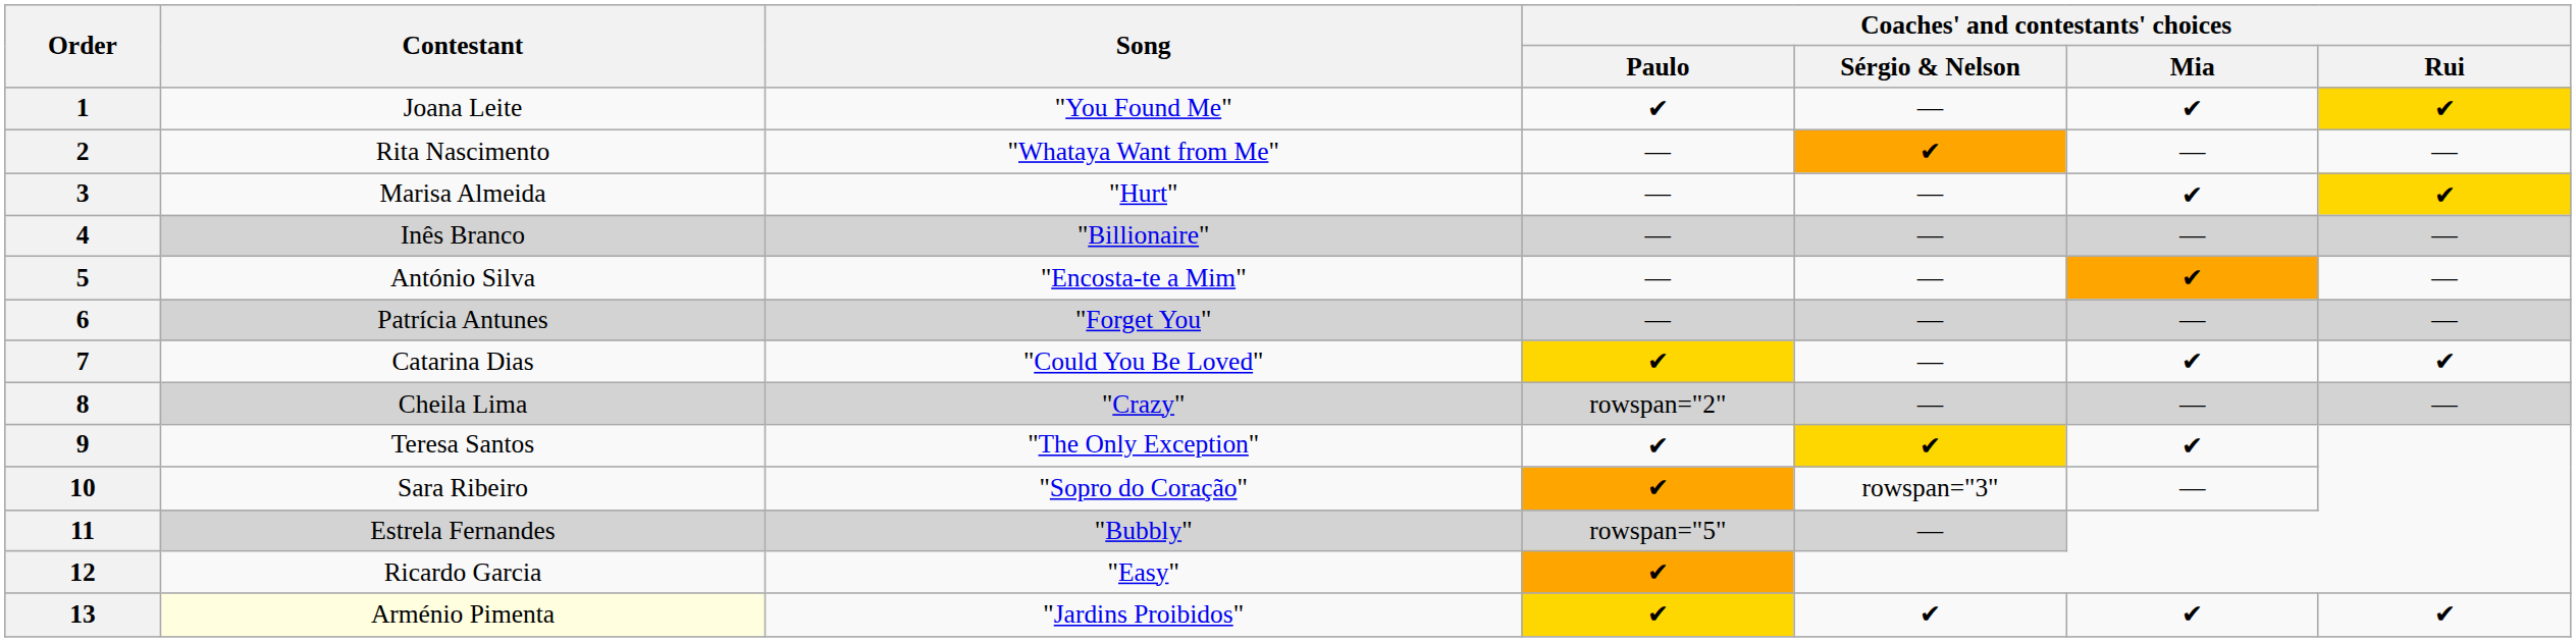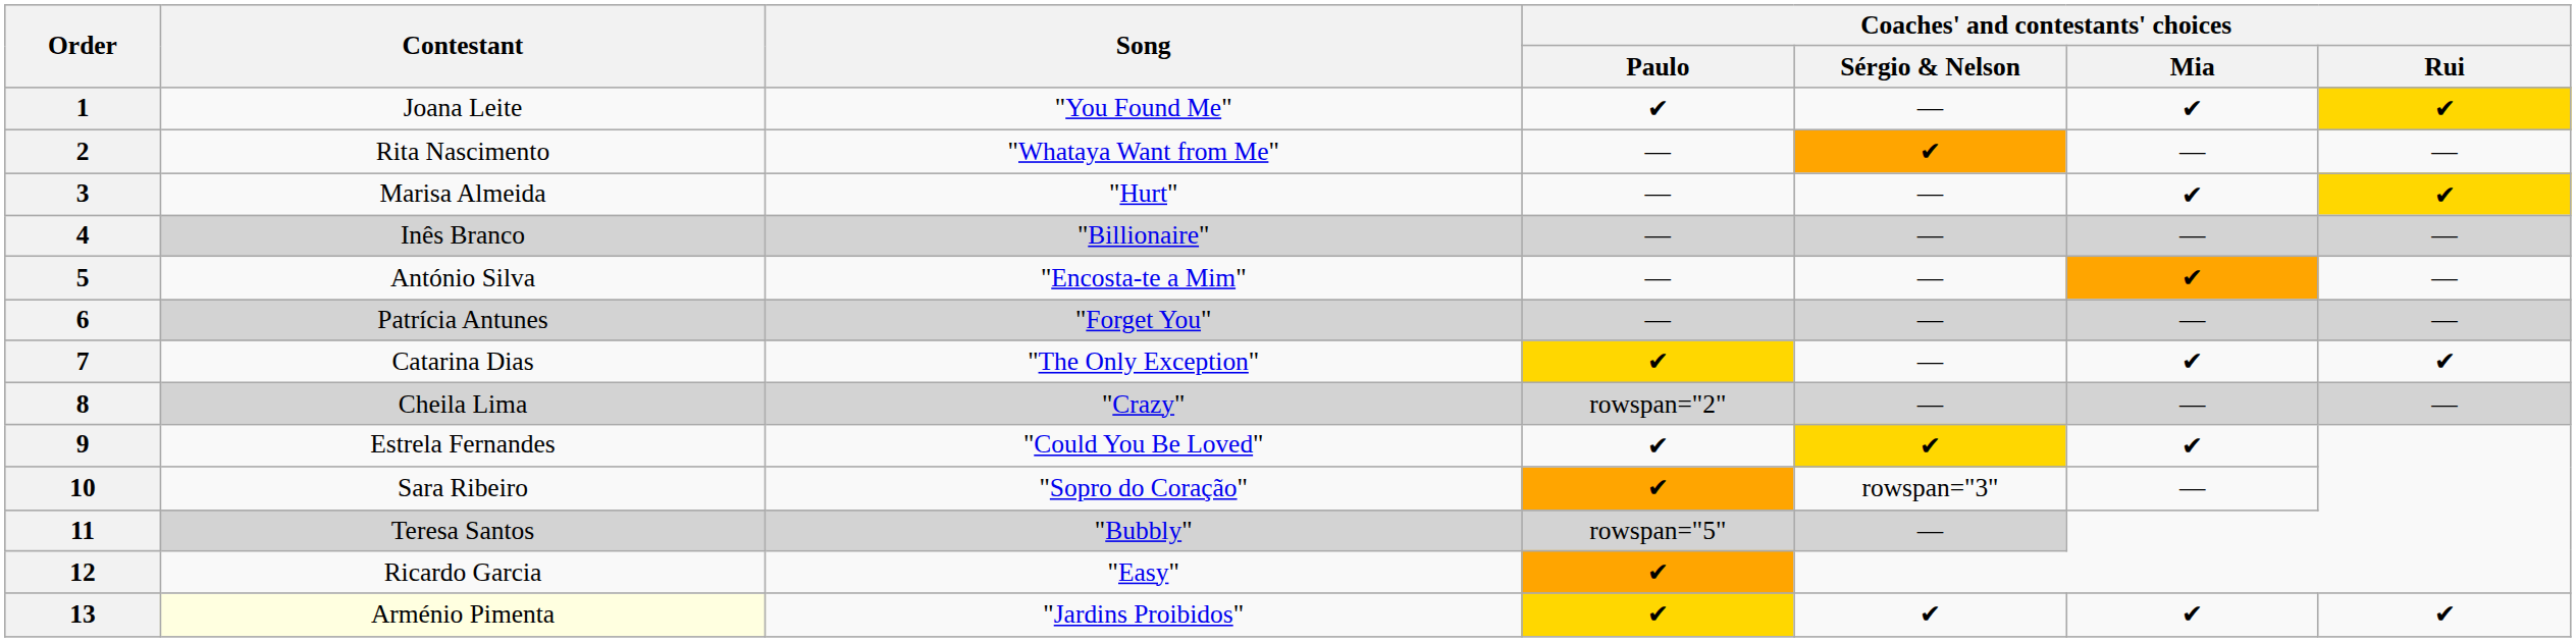7 | Song: "Could You Be Loved" -> "The Only Exception"
9 | Contestant: Teresa Santos -> Estrela Fernandes
9 | Song: "The Only Exception" -> "Could You Be Loved"
11 | Contestant: Estrela Fernandes -> Teresa Santos
